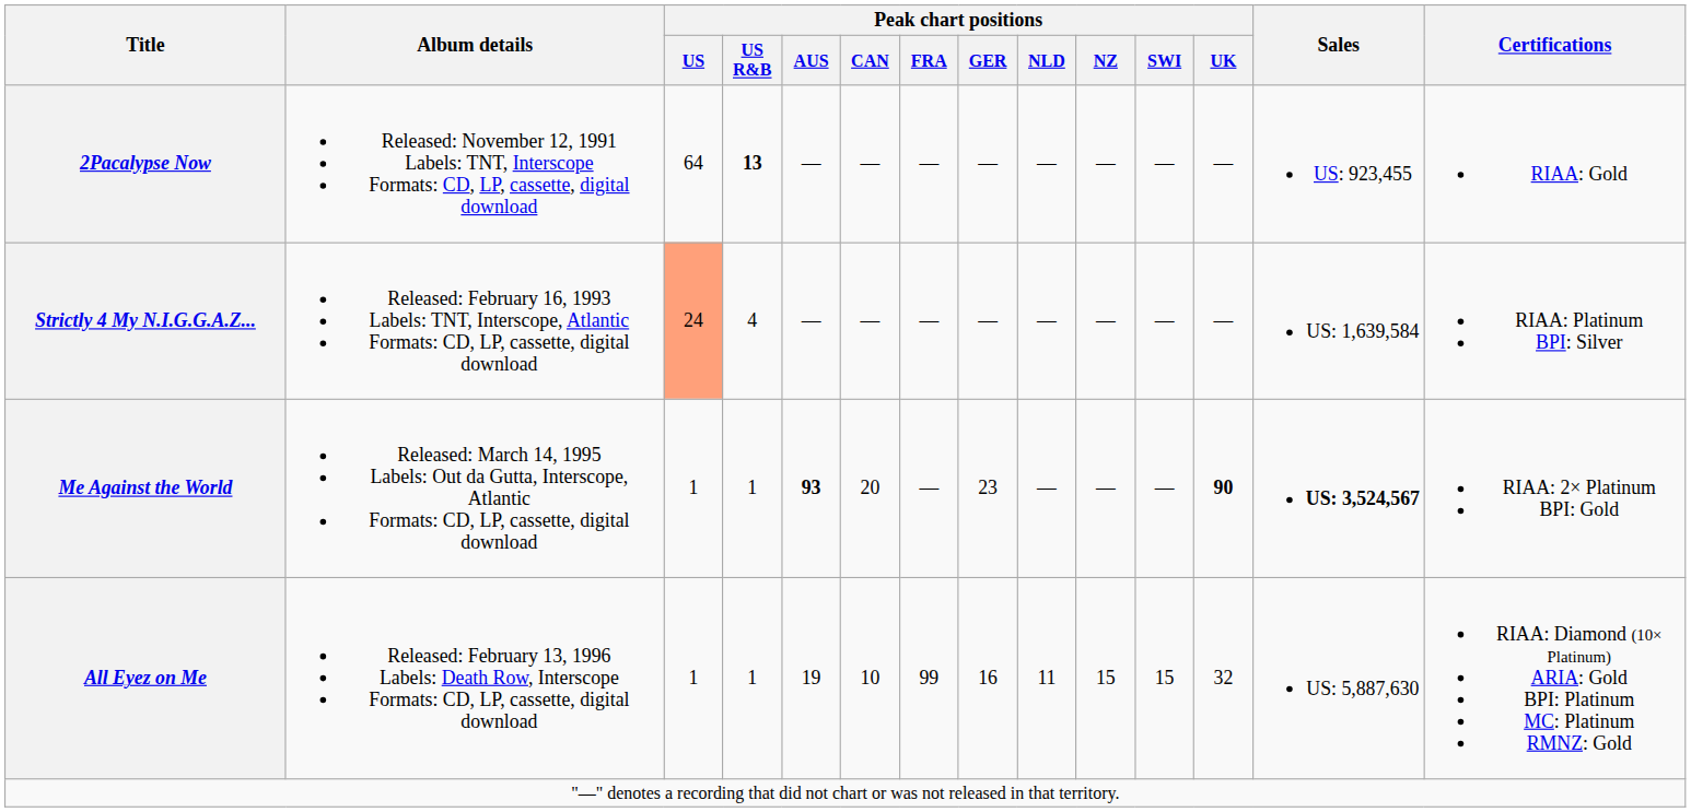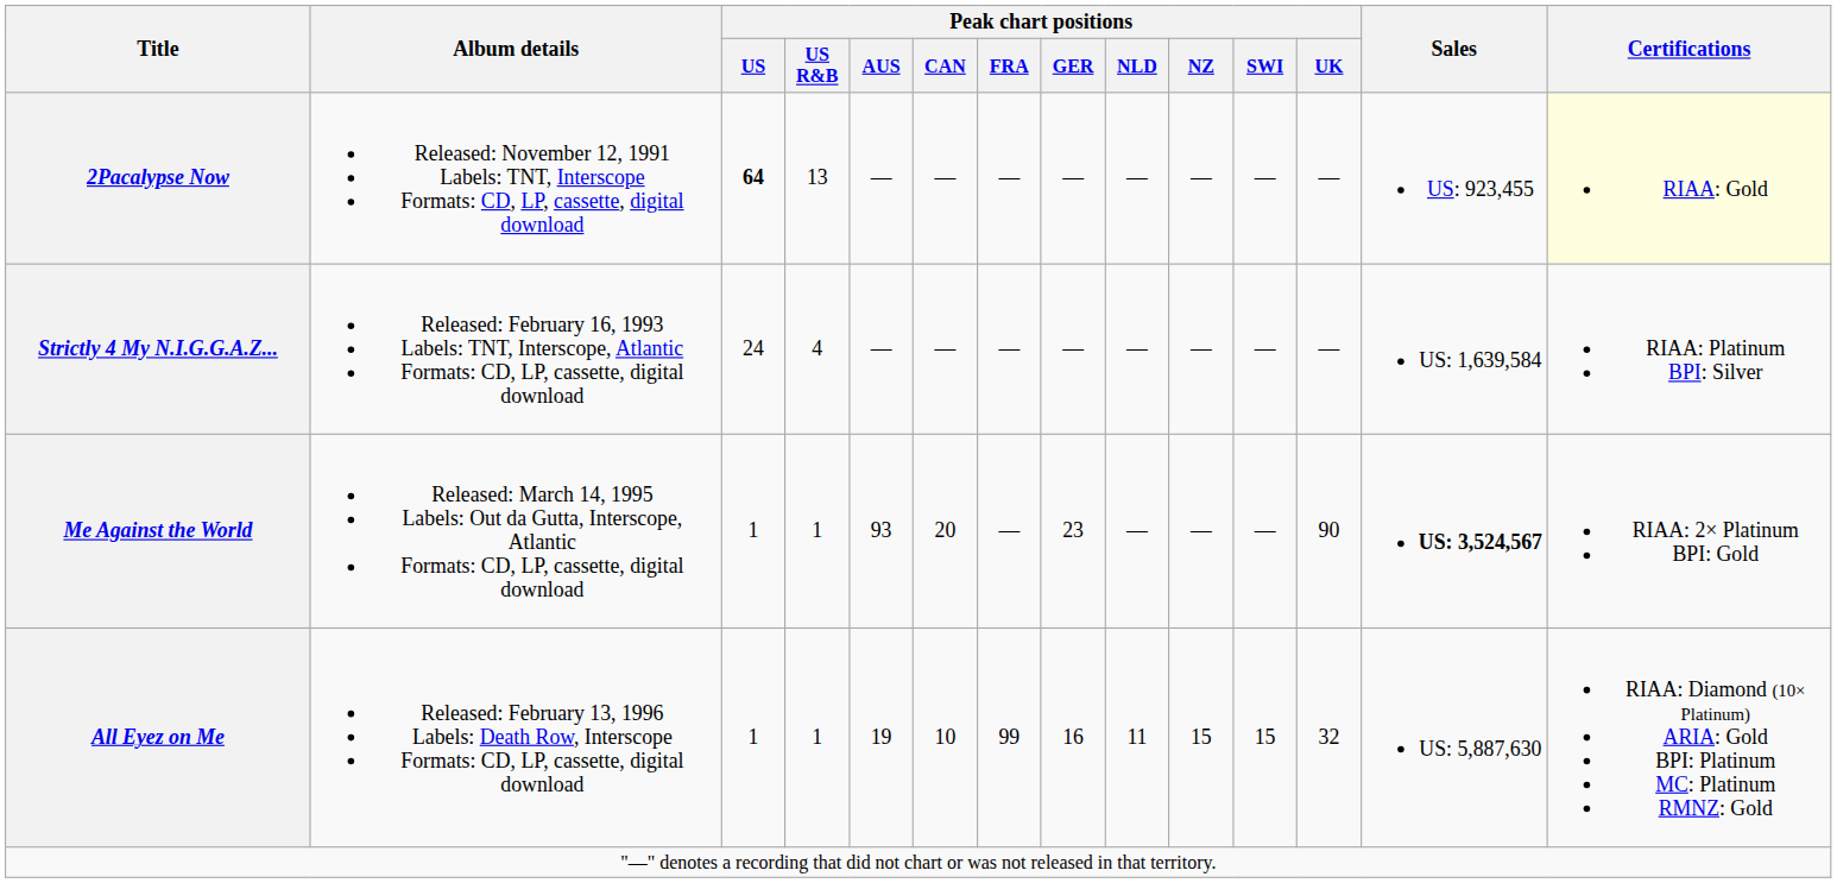2Pacalypse Now | Peak chart positions / US: normal -> bold
2Pacalypse Now | Peak chart positions / US R&B: bold -> normal
2Pacalypse Now | Certifications: no background -> lightyellow background
Strictly 4 My N.I.G.G.A.Z... | Peak chart positions / US: lightsalmon background -> no background
Me Against the World | Peak chart positions / AUS: bold -> normal
Me Against the World | Peak chart positions / UK: bold -> normal
